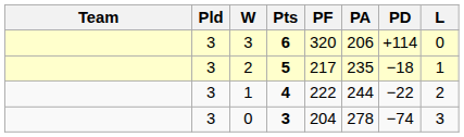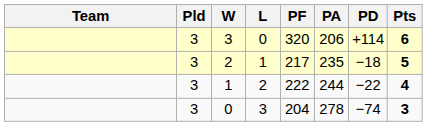columns swapped: L <-> Pts
